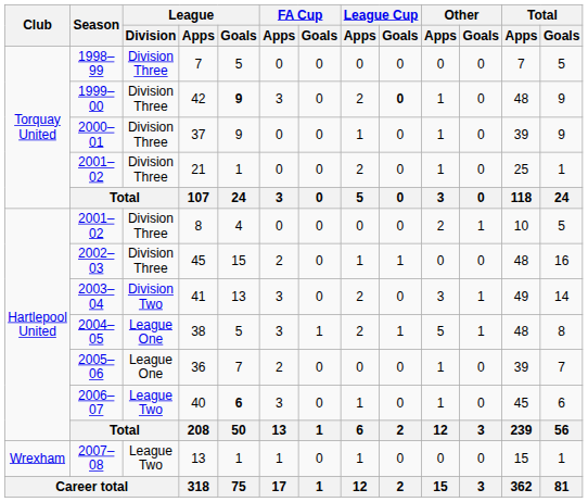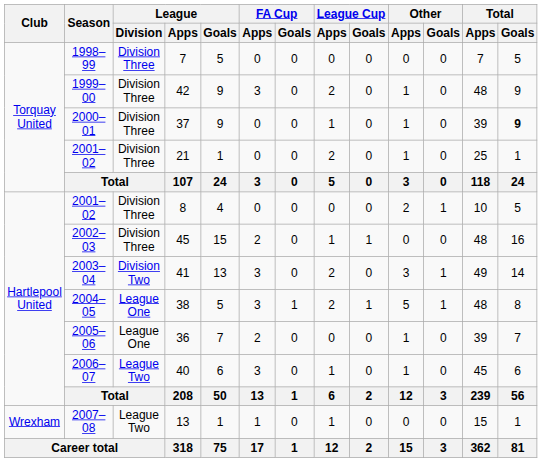42 | League / Goals: bold -> normal
42 | League Cup / Goals: bold -> normal
37 | Total / Goals: normal -> bold
40 | League / Goals: bold -> normal
